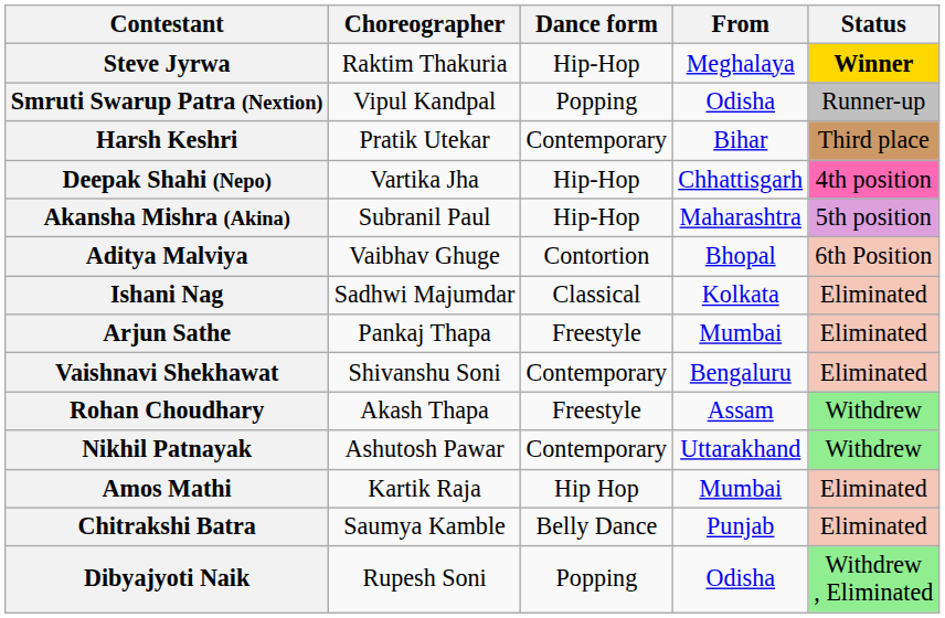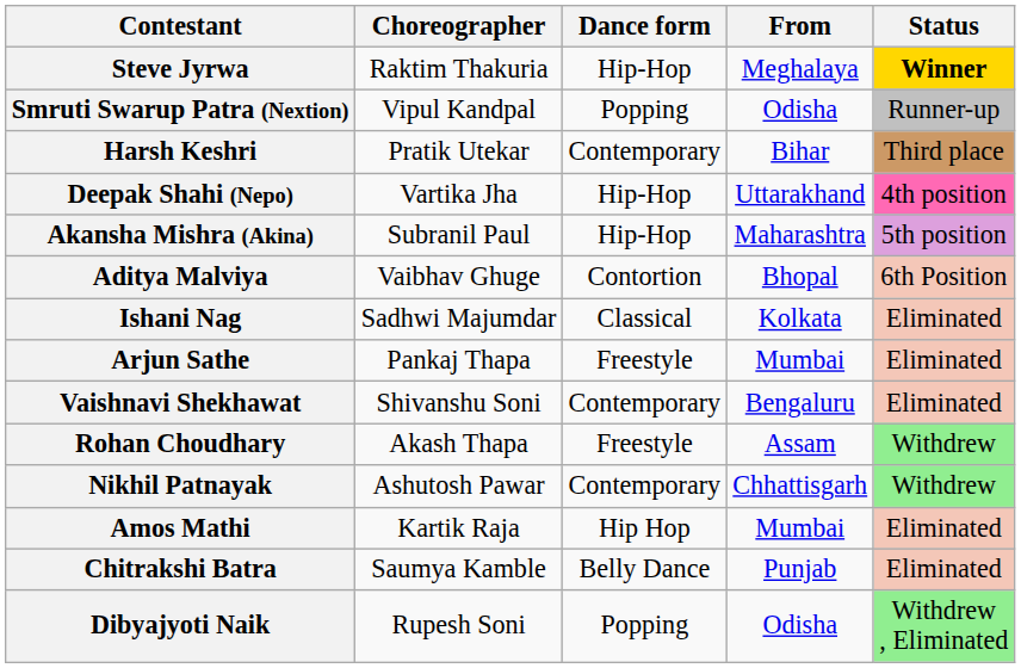Deepak Shahi (Nepo) | From: Chhattisgarh -> Uttarakhand
Nikhil Patnayak | From: Uttarakhand -> Chhattisgarh
